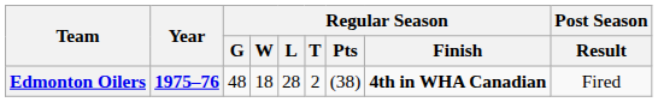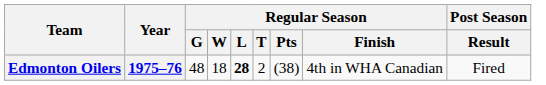Edmonton Oilers | Regular Season / L: normal -> bold
Edmonton Oilers | Regular Season / Finish: bold -> normal
